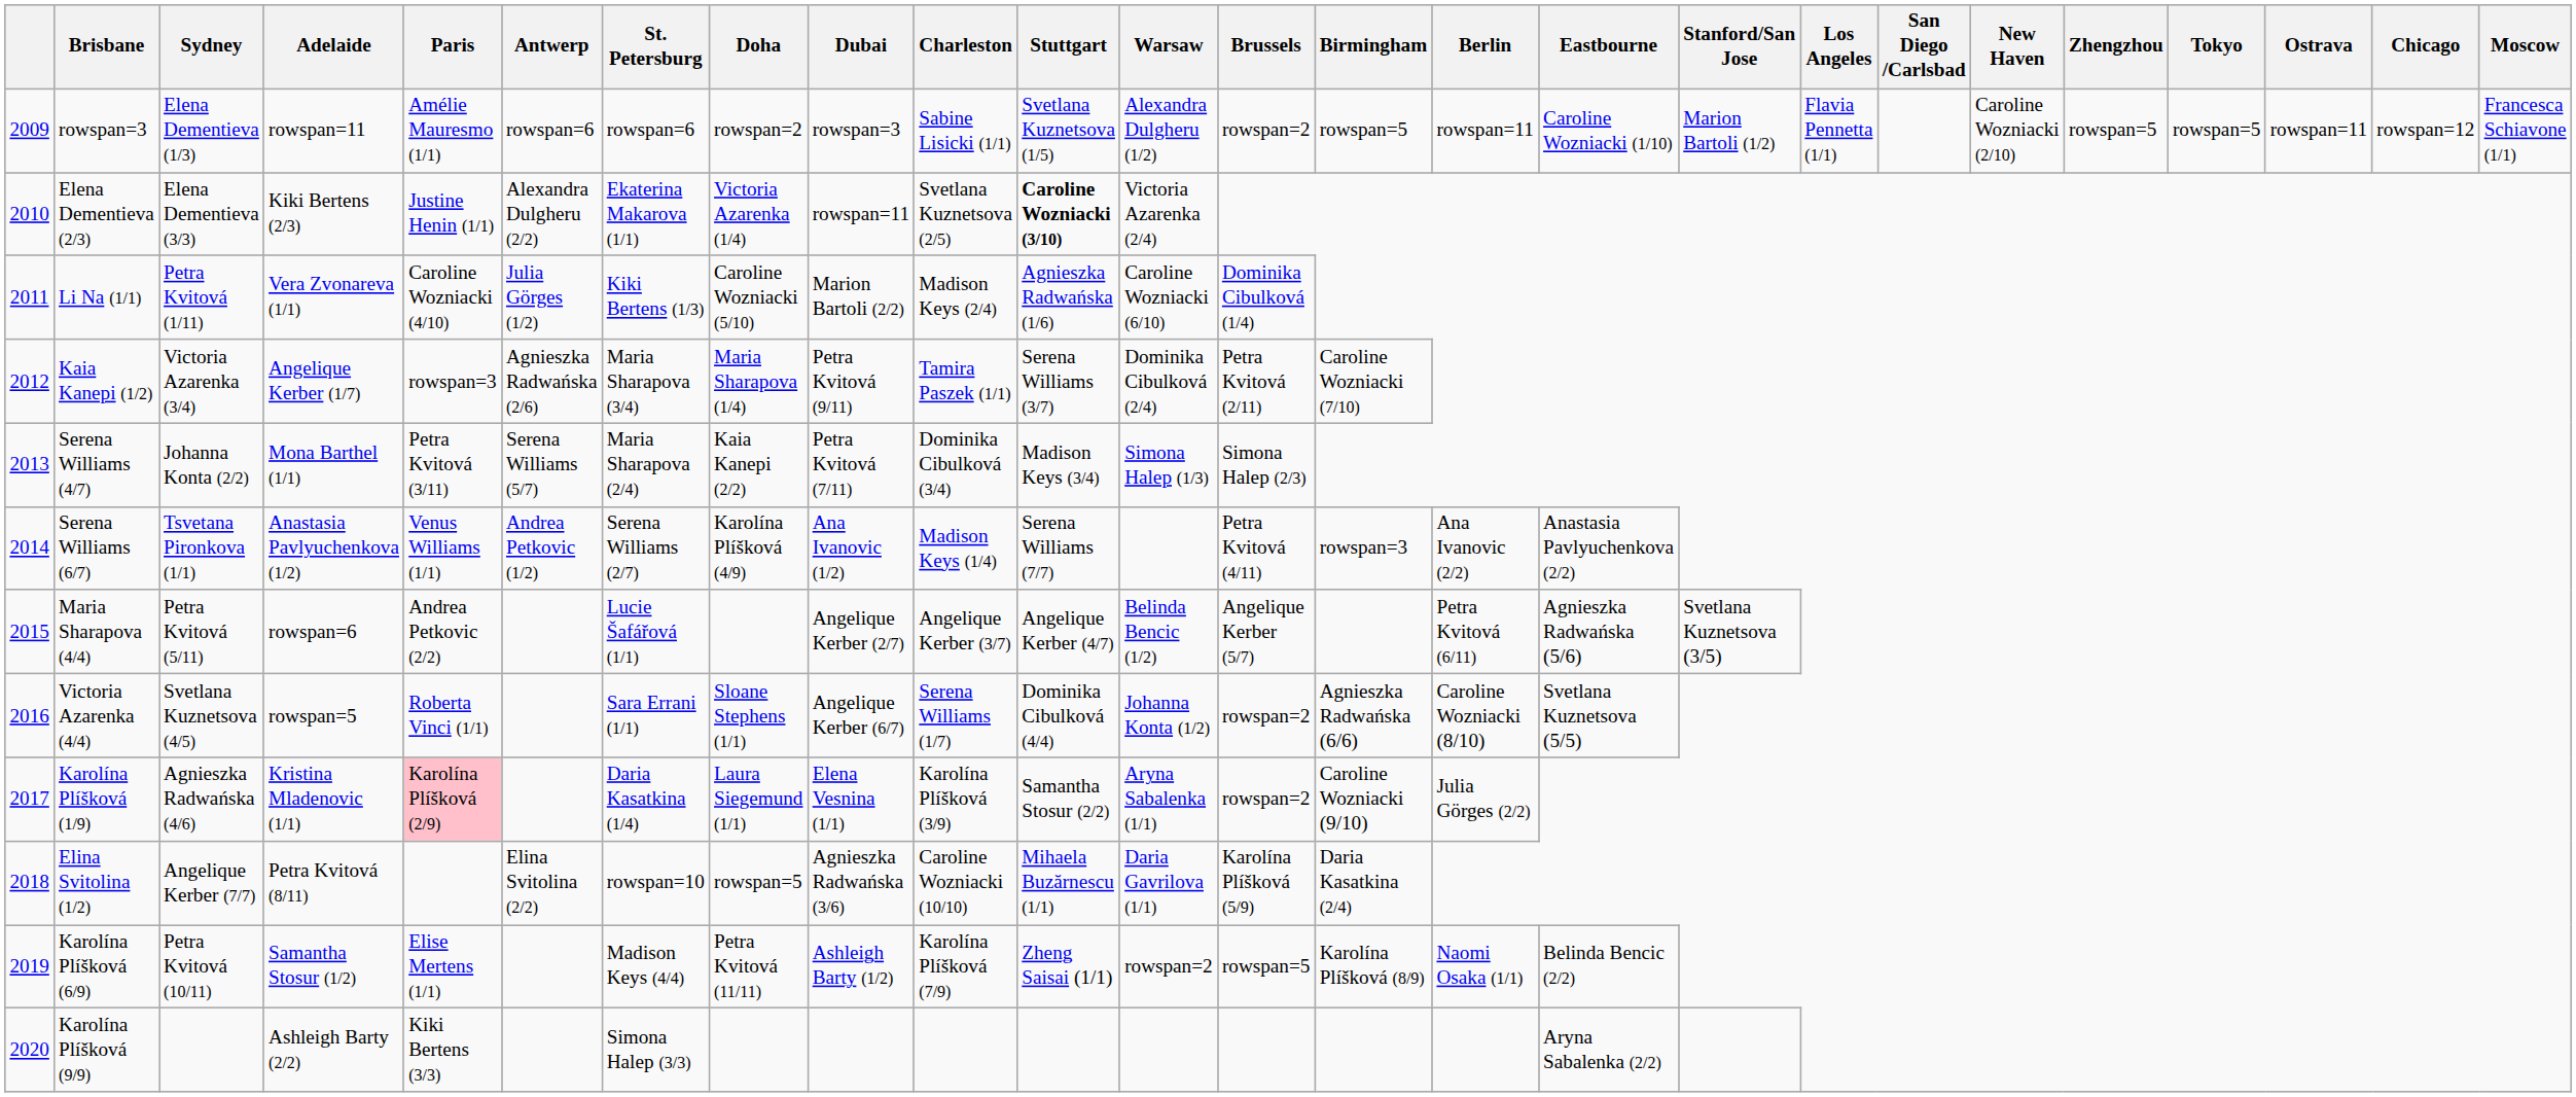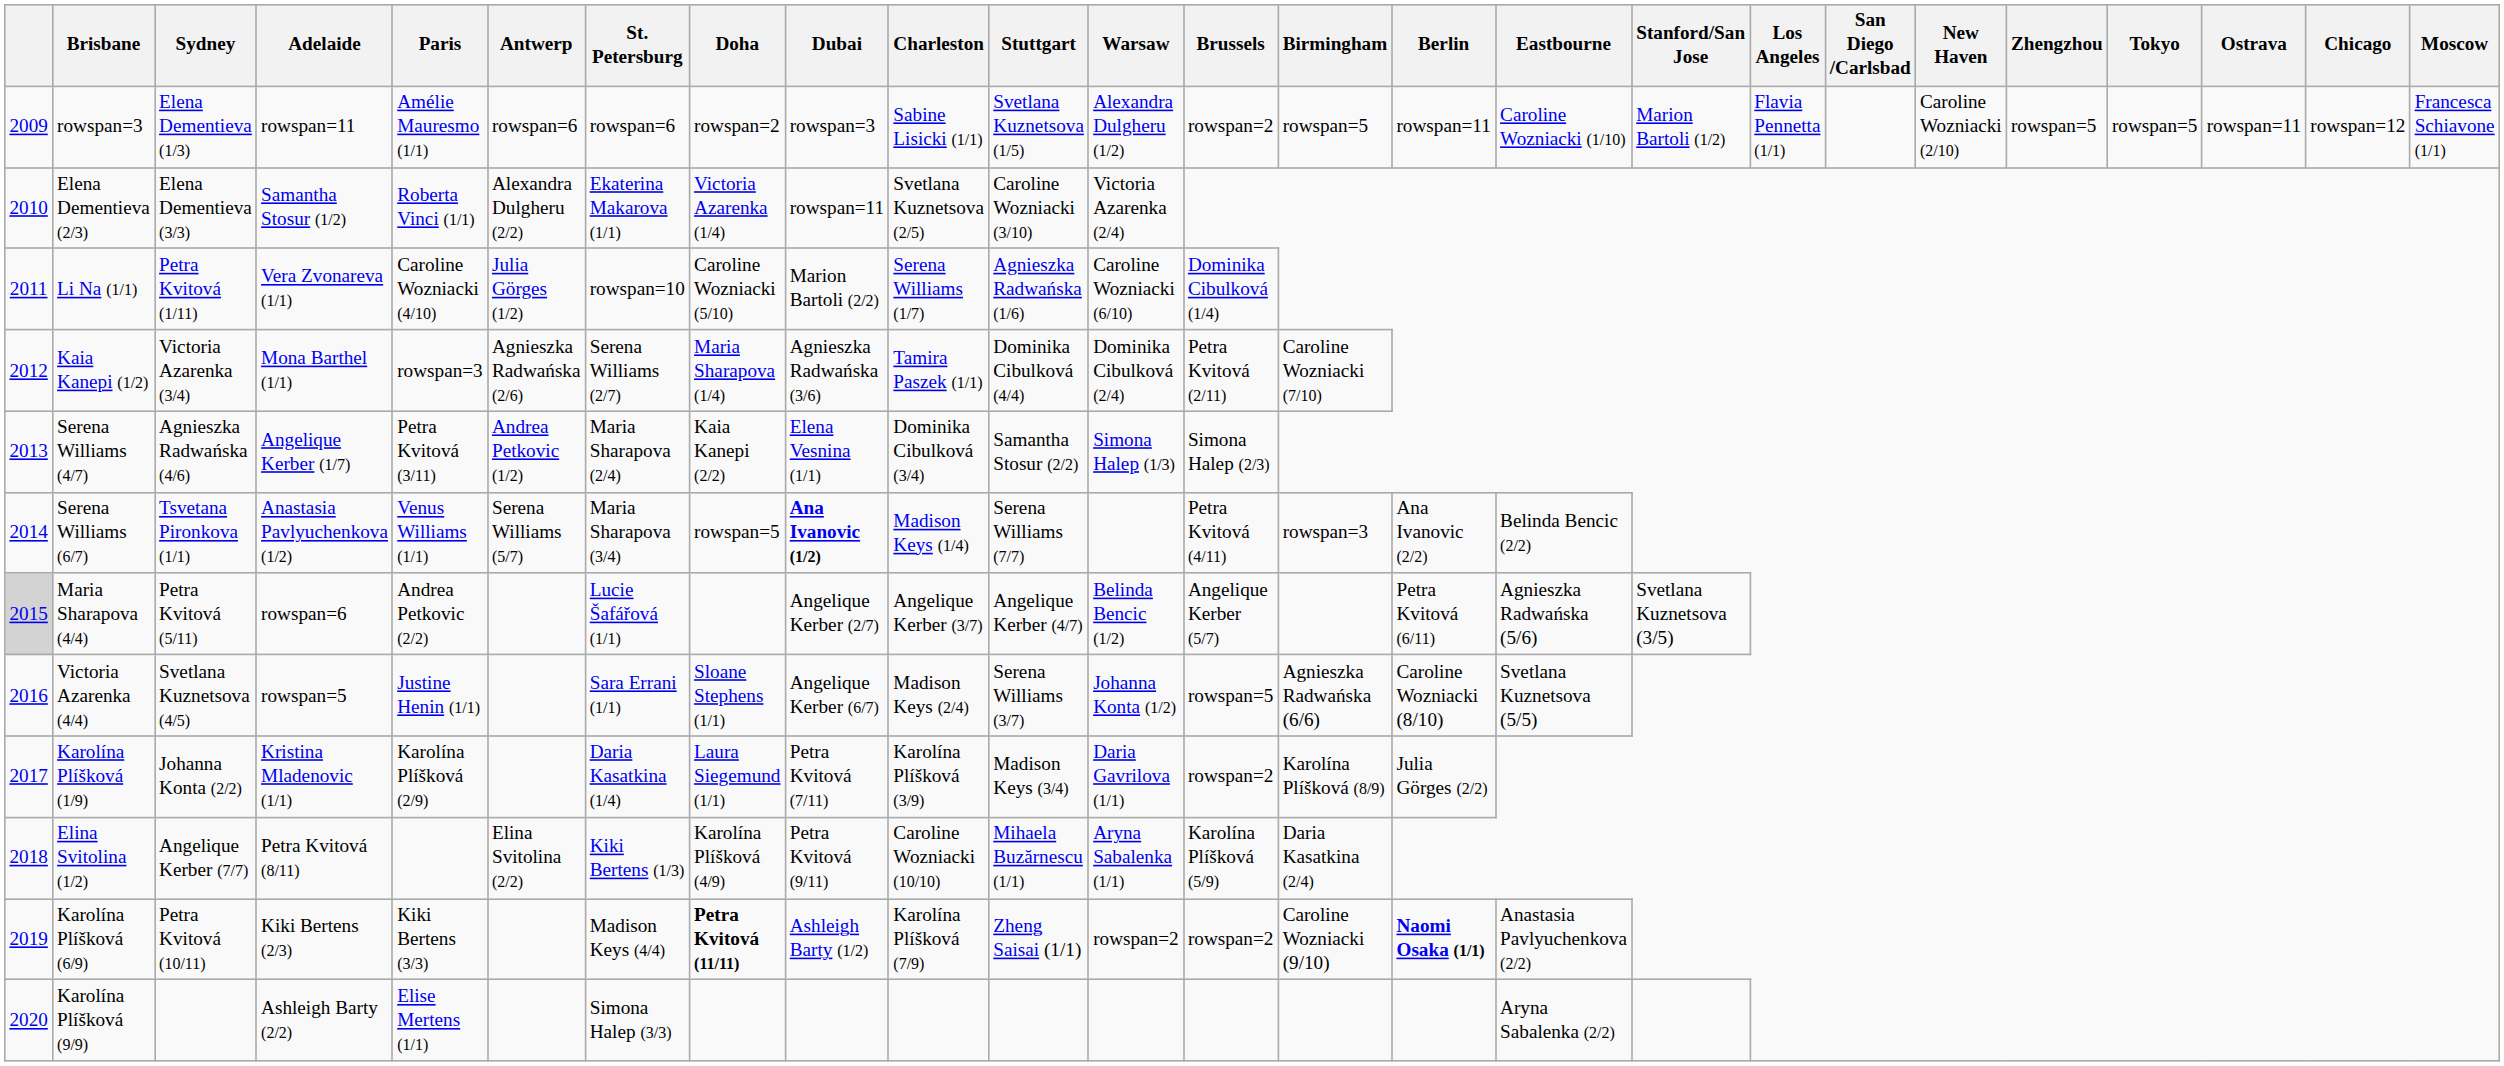Elena Dementieva (2/3) | Adelaide: Kiki Bertens (2/3) -> Samantha Stosur (1/2)
Elena Dementieva (2/3) | Paris: Justine Henin (1/1) -> Roberta Vinci (1/1)
Elena Dementieva (2/3) | Stuttgart: bold -> normal
Li Na (1/1) | St. Petersburg: Kiki Bertens (1/3) -> rowspan=10
Li Na (1/1) | Charleston: Madison Keys (2/4) -> Serena Williams (1/7)
Kaia Kanepi (1/2) | Adelaide: Angelique Kerber (1/7) -> Mona Barthel (1/1)
Kaia Kanepi (1/2) | St. Petersburg: Maria Sharapova (3/4) -> Serena Williams (2/7)
Kaia Kanepi (1/2) | Dubai: Petra Kvitová (9/11) -> Agnieszka Radwańska (3/6)
Kaia Kanepi (1/2) | Stuttgart: Serena Williams (3/7) -> Dominika Cibulková (4/4)
Serena Williams (4/7) | Sydney: Johanna Konta (2/2) -> Agnieszka Radwańska (4/6)
Serena Williams (4/7) | Adelaide: Mona Barthel (1/1) -> Angelique Kerber (1/7)
Serena Williams (4/7) | Antwerp: Serena Williams (5/7) -> Andrea Petkovic (1/2)
Serena Williams (4/7) | Dubai: Petra Kvitová (7/11) -> Elena Vesnina (1/1)
Serena Williams (4/7) | Stuttgart: Madison Keys (3/4) -> Samantha Stosur (2/2)
Serena Williams (6/7) | Antwerp: Andrea Petkovic (1/2) -> Serena Williams (5/7)
Serena Williams (6/7) | St. Petersburg: Serena Williams (2/7) -> Maria Sharapova (3/4)
Serena Williams (6/7) | Doha: Karolína Plíšková (4/9) -> rowspan=5
Serena Williams (6/7) | Dubai: normal -> bold
Serena Williams (6/7) | Eastbourne: Anastasia Pavlyuchenkova (2/2) -> Belinda Bencic (2/2)
Maria Sharapova (4/4) | column 1: no background -> lightgrey background
Victoria Azarenka (4/4) | Paris: Roberta Vinci (1/1) -> Justine Henin (1/1)
Victoria Azarenka (4/4) | Charleston: Serena Williams (1/7) -> Madison Keys (2/4)
Victoria Azarenka (4/4) | Stuttgart: Dominika Cibulková (4/4) -> Serena Williams (3/7)
Victoria Azarenka (4/4) | Brussels: rowspan=2 -> rowspan=5
Karolína Plíšková (1/9) | Sydney: Agnieszka Radwańska (4/6) -> Johanna Konta (2/2)
Karolína Plíšková (1/9) | Paris: pink background -> no background
Karolína Plíšková (1/9) | Dubai: Elena Vesnina (1/1) -> Petra Kvitová (7/11)
Karolína Plíšková (1/9) | Stuttgart: Samantha Stosur (2/2) -> Madison Keys (3/4)
Karolína Plíšková (1/9) | Warsaw: Aryna Sabalenka (1/1) -> Daria Gavrilova (1/1)
Karolína Plíšková (1/9) | Birmingham: Caroline Wozniacki (9/10) -> Karolína Plíšková (8/9)
Elina Svitolina (1/2) | St. Petersburg: rowspan=10 -> Kiki Bertens (1/3)
Elina Svitolina (1/2) | Doha: rowspan=5 -> Karolína Plíšková (4/9)
Elina Svitolina (1/2) | Dubai: Agnieszka Radwańska (3/6) -> Petra Kvitová (9/11)
Elina Svitolina (1/2) | Warsaw: Daria Gavrilova (1/1) -> Aryna Sabalenka (1/1)
Karolína Plíšková (6/9) | Adelaide: Samantha Stosur (1/2) -> Kiki Bertens (2/3)
Karolína Plíšková (6/9) | Paris: Elise Mertens (1/1) -> Kiki Bertens (3/3)
Karolína Plíšková (6/9) | Doha: normal -> bold
Karolína Plíšková (6/9) | Brussels: rowspan=5 -> rowspan=2
Karolína Plíšková (6/9) | Birmingham: Karolína Plíšková (8/9) -> Caroline Wozniacki (9/10)
Karolína Plíšková (6/9) | Berlin: normal -> bold
Karolína Plíšková (6/9) | Eastbourne: Belinda Bencic (2/2) -> Anastasia Pavlyuchenkova (2/2)
Karolína Plíšková (9/9) | Paris: Kiki Bertens (3/3) -> Elise Mertens (1/1)
